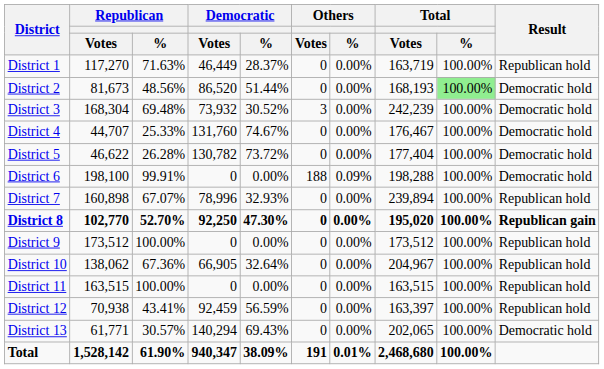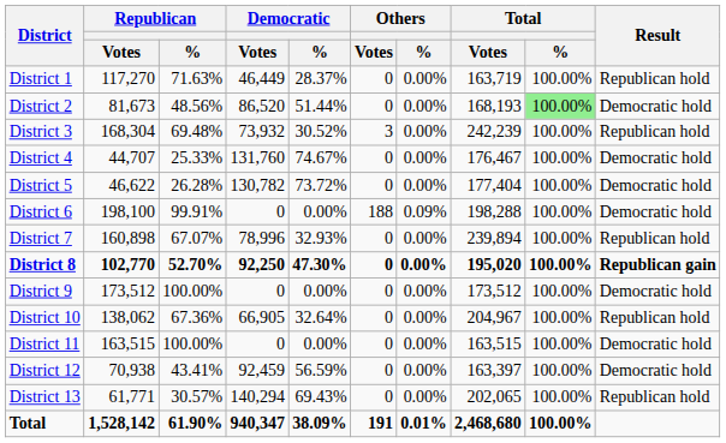District 3 | Result: Democratic hold -> Republican hold
District 9 | Result: Republican hold -> Democratic hold
District 11 | Result: Republican hold -> Democratic hold
District 12 | Result: Republican hold -> Democratic hold
District 13 | Result: Democratic hold -> Republican hold
